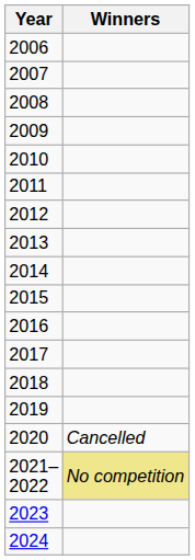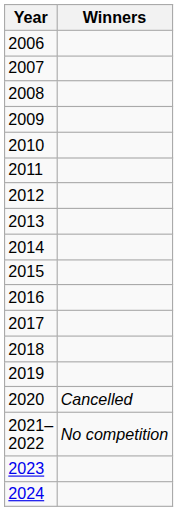2021– 2022 | Winners: khaki background -> no background
